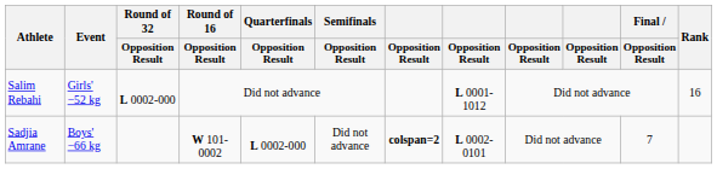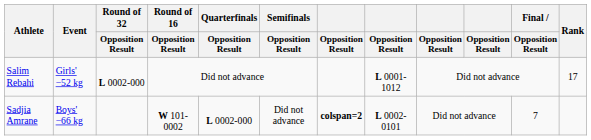Salim Rebahi | Rank: 16 -> 17
